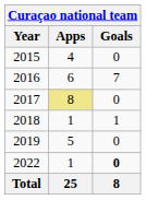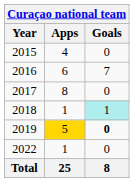2017 | Apps: khaki background -> no background
2018 | Goals: no background -> paleturquoise background
2019 | Apps: no background -> gold background
2019 | Goals: normal -> bold
2022 | Goals: bold -> normal
